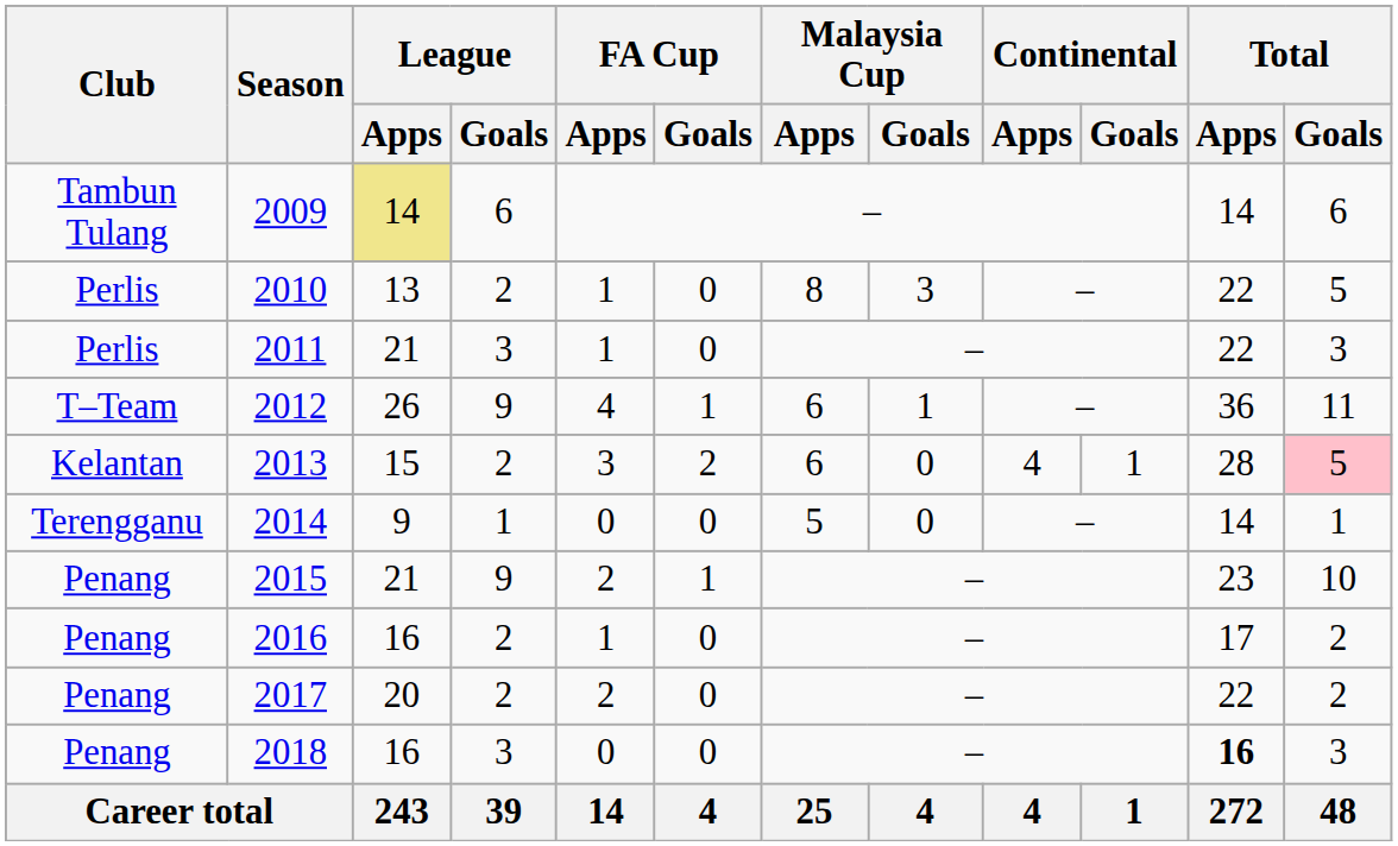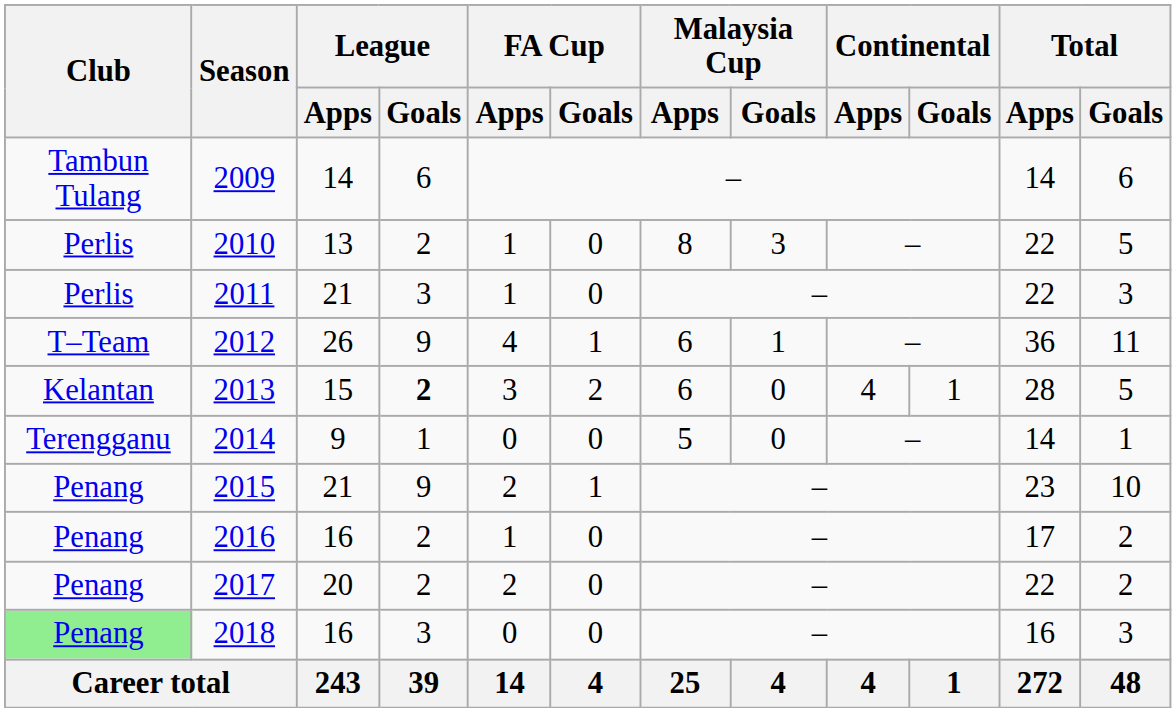2009 | League / Apps: khaki background -> no background
2013 | League / Goals: normal -> bold
2013 | Total / Goals: pink background -> no background
2018 | Club: no background -> lightgreen background
2018 | Total / Apps: bold -> normal
